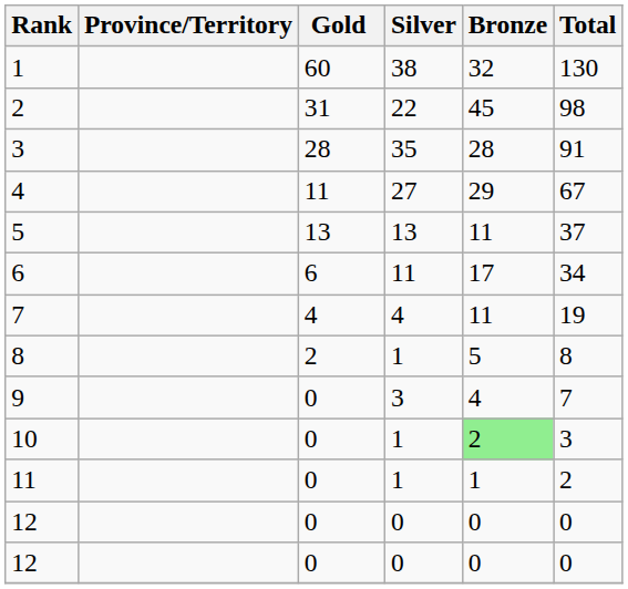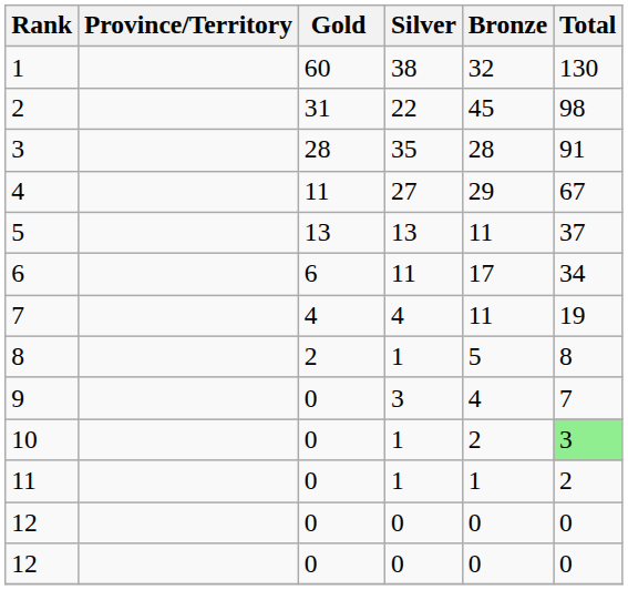10 | Bronze: lightgreen background -> no background
10 | Total: no background -> lightgreen background
